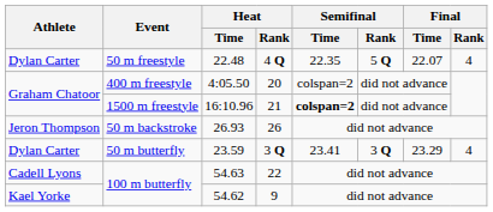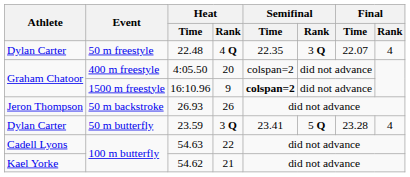22.48 | Semifinal / Rank: 5 Q -> 3 Q
16:10.96 | Heat / Rank: 21 -> 9
23.59 | Semifinal / Rank: 3 Q -> 5 Q
23.59 | Final / Time: 23.29 -> 23.28
54.62 | Heat / Rank: 9 -> 21
